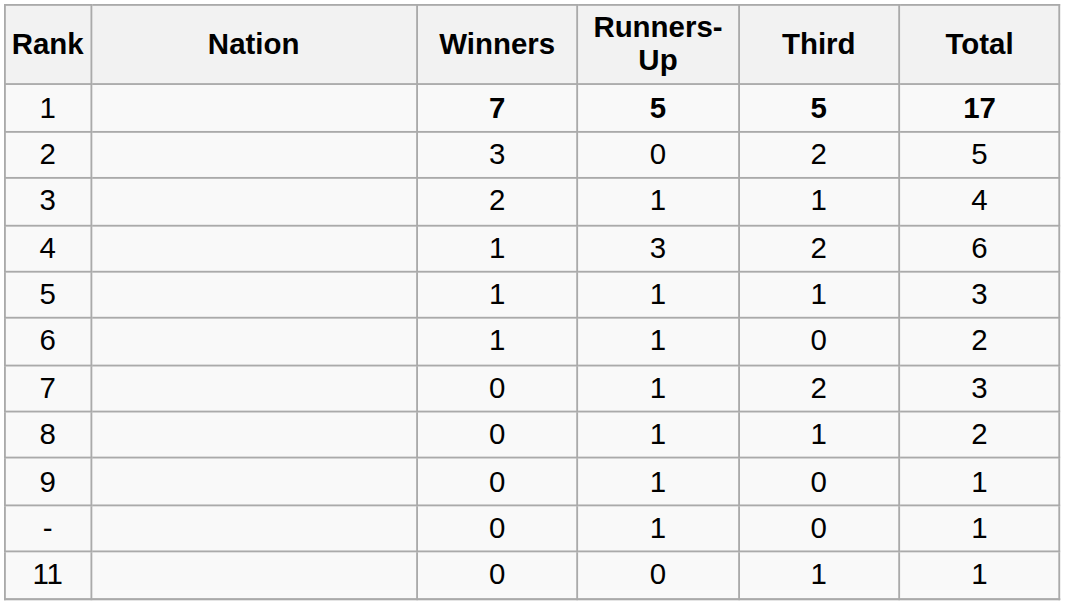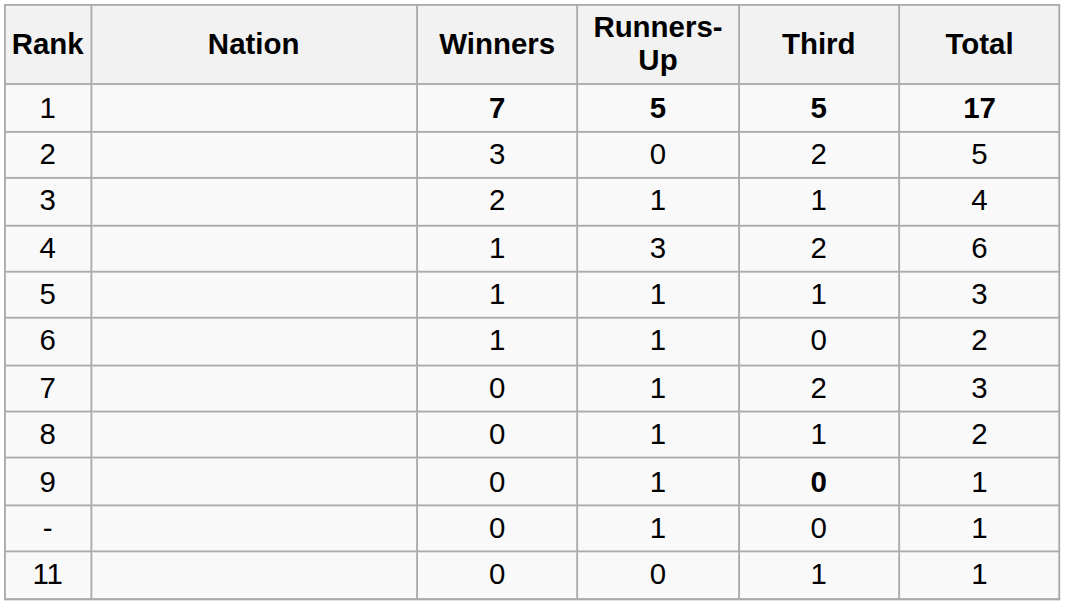9 | Third: normal -> bold
